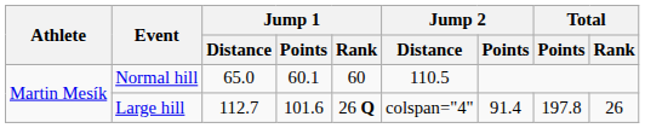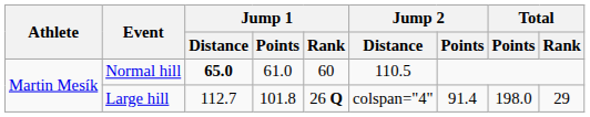Normal hill | Jump 1 / Distance: normal -> bold
Normal hill | Jump 1 / Points: 60.1 -> 61.0
Large hill | Jump 1 / Points: 101.6 -> 101.8
Large hill | Total / Points: 197.8 -> 198.0
Large hill | Total / Rank: 26 -> 29
